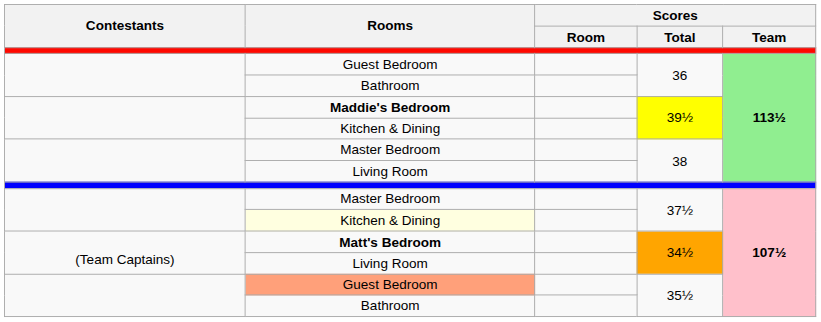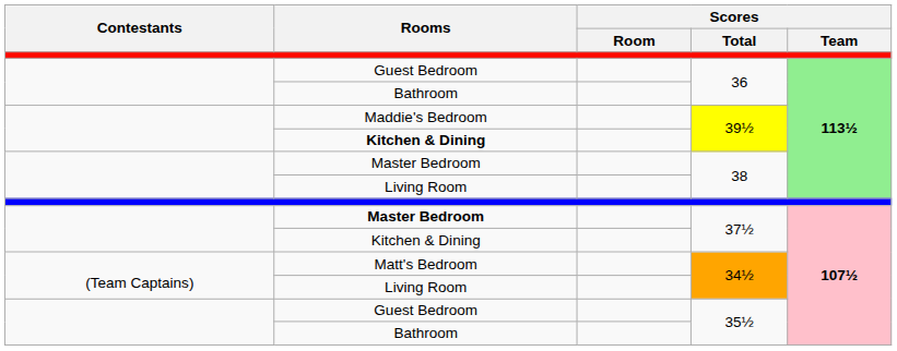Maddie's Bedroom | Rooms: bold -> normal
Kitchen & Dining / 39½ | Rooms: normal -> bold
Master Bedroom / 37½ | Rooms: normal -> bold
Kitchen & Dining / 37½ | Rooms: lightyellow background -> no background
Matt's Bedroom | Rooms: bold -> normal
Guest Bedroom / 35½ | Rooms: lightsalmon background -> no background
